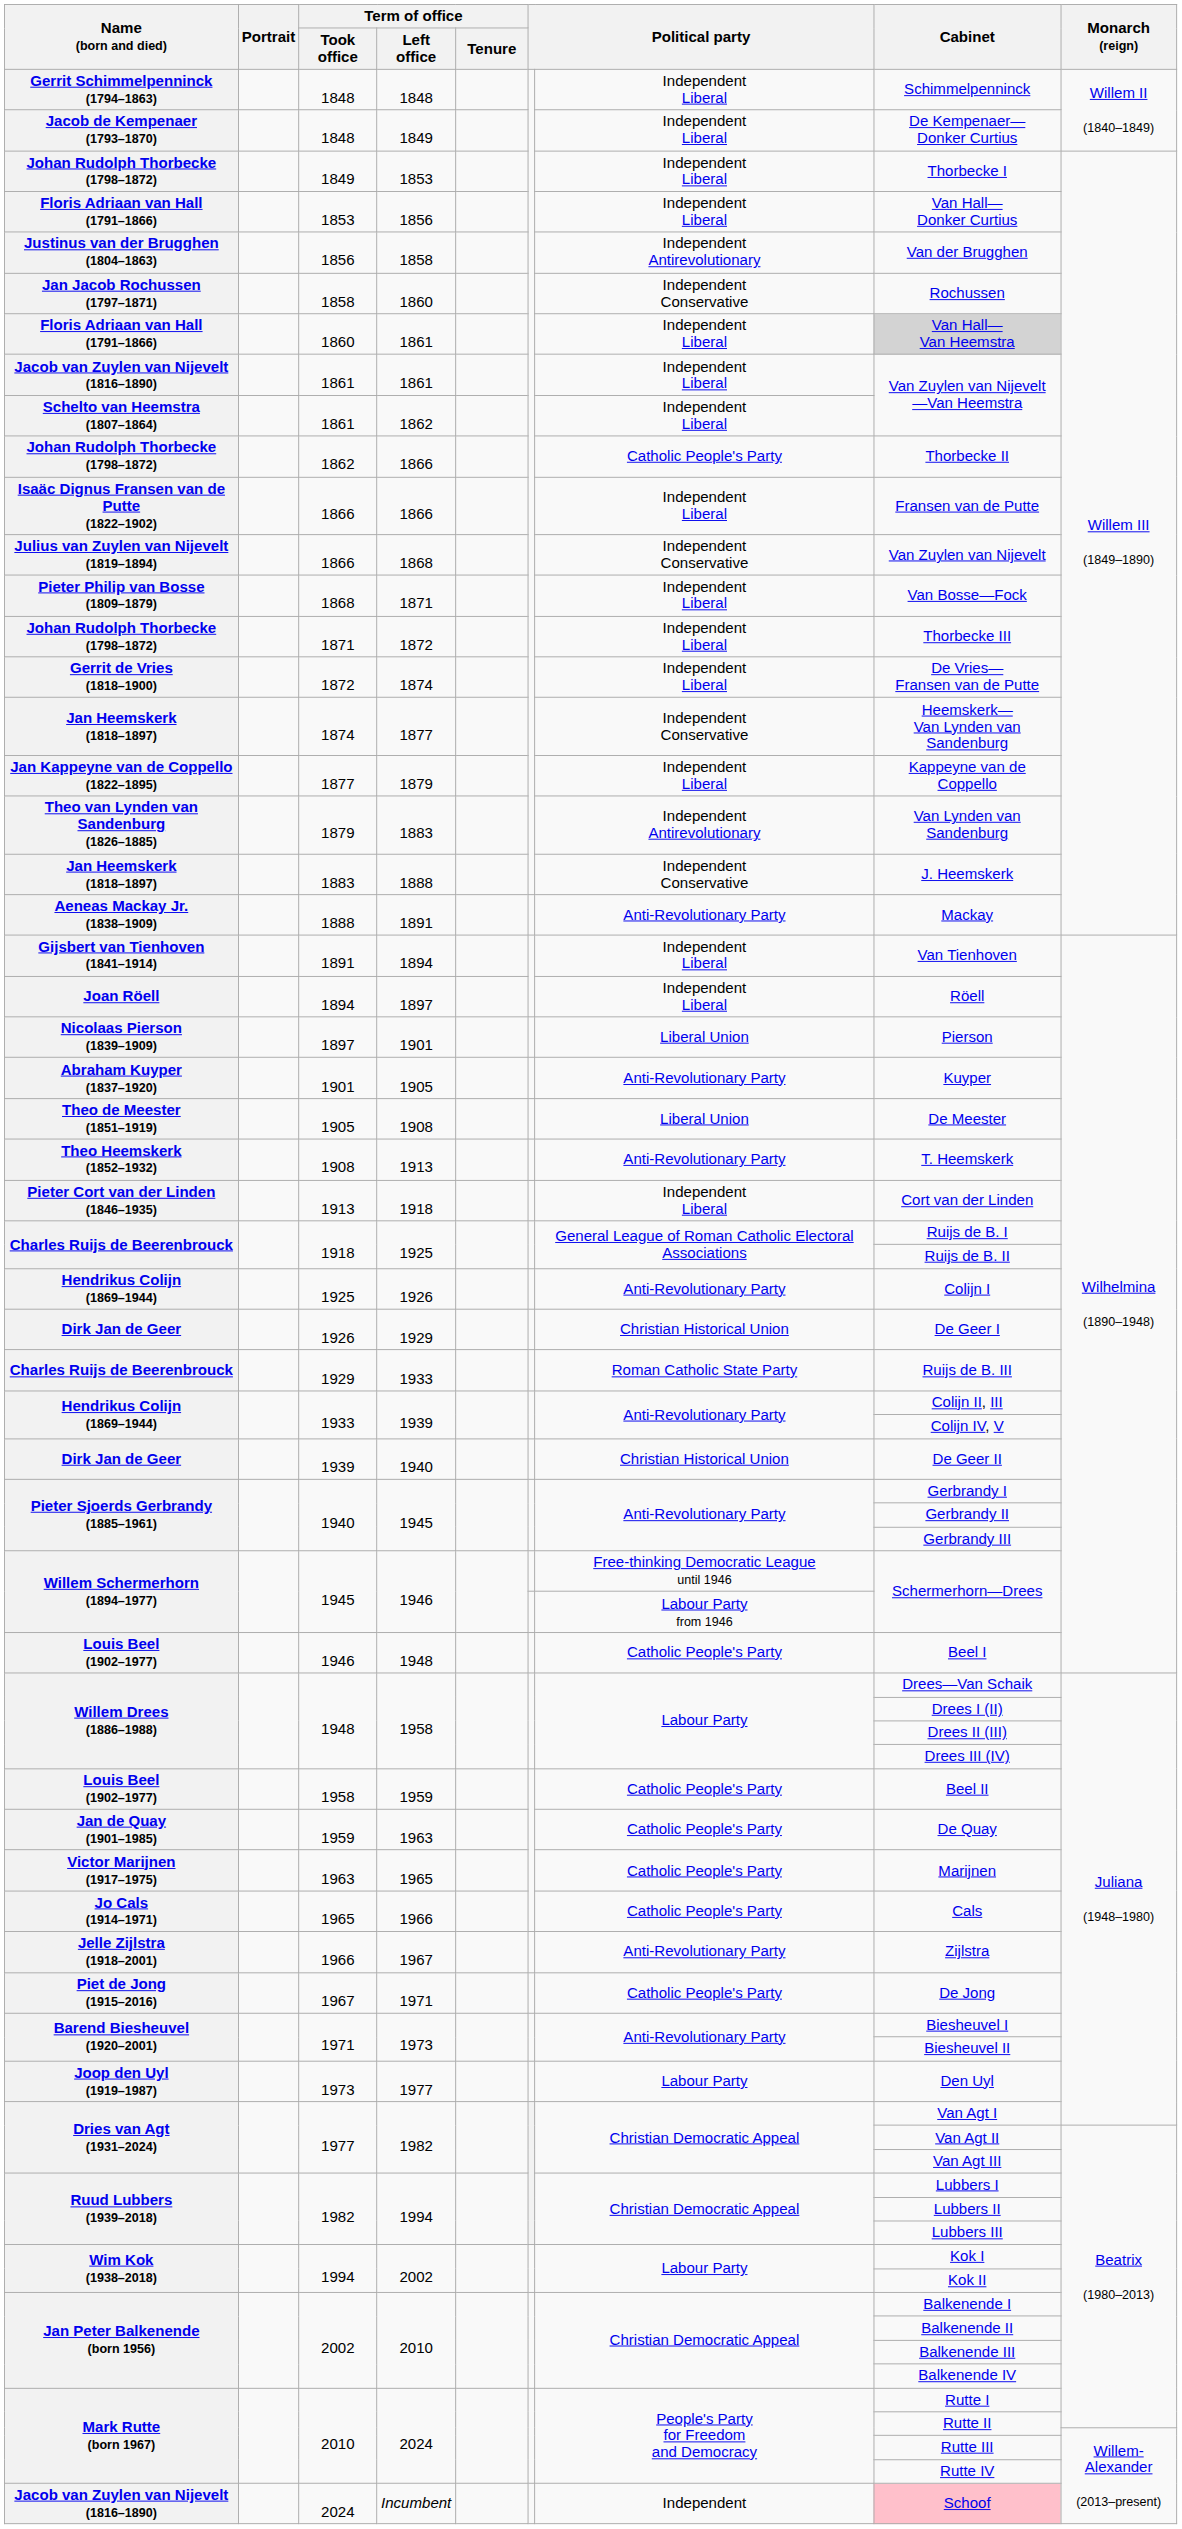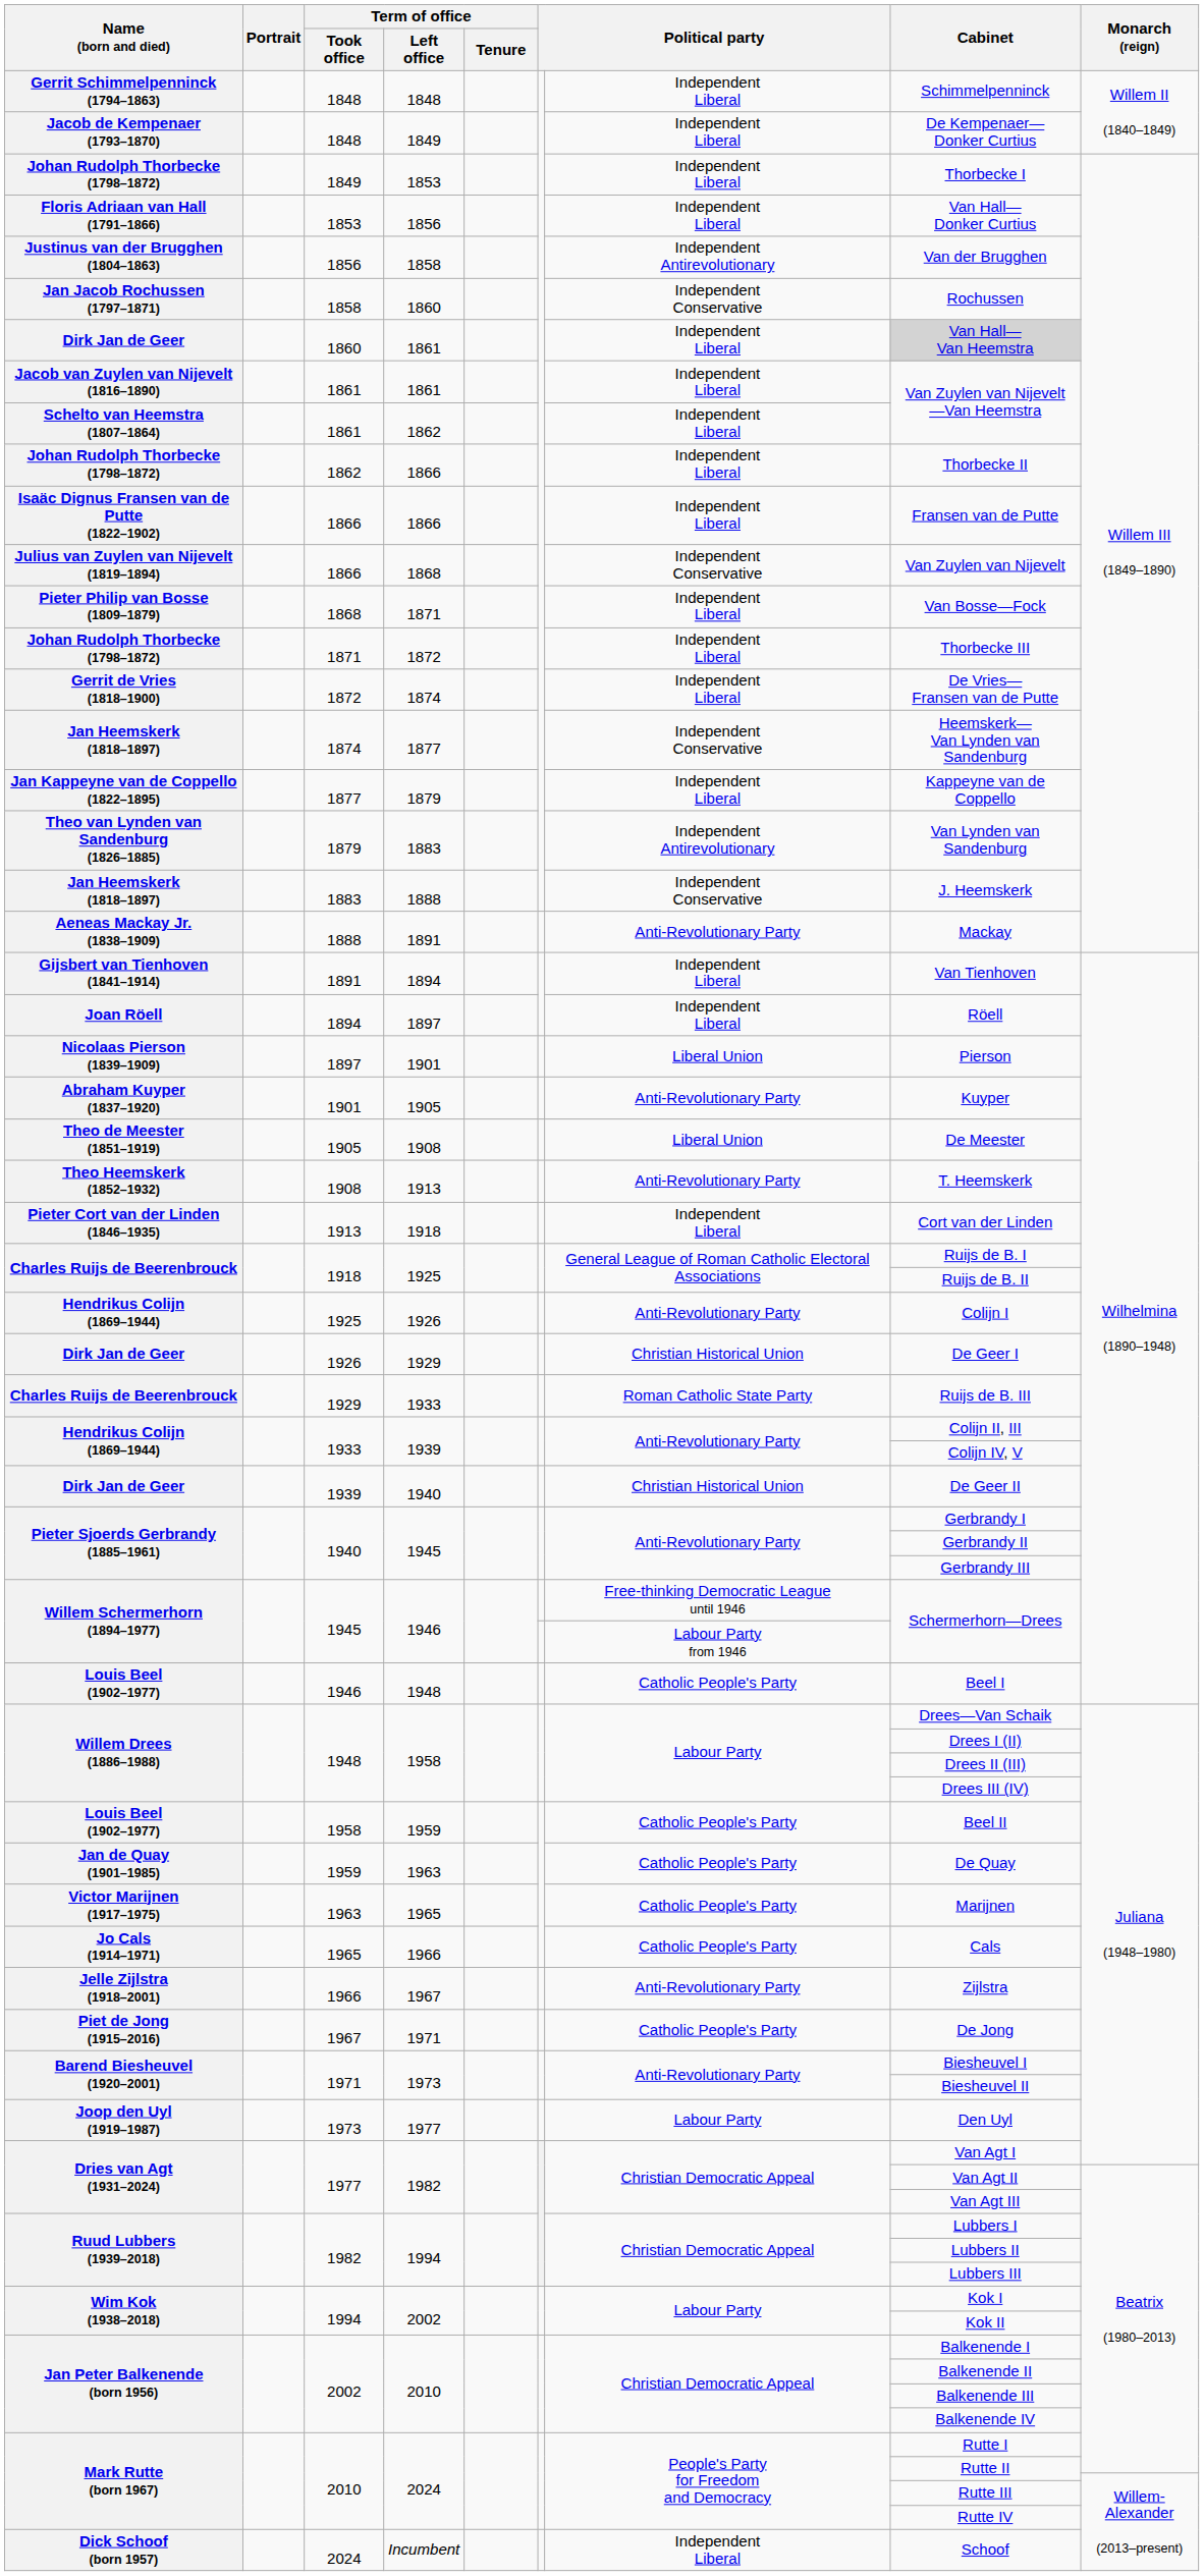1860 / 1861 | Name (born and died): Floris Adriaan van Hall (1791–1866) -> Dirk Jan de Geer
1862 / 1866 | column 7: Catholic People's Party -> Independent Liberal
Incumbent | Name (born and died): Jacob van Zuylen van Nijevelt (1816–1890) -> Dick Schoof (born 1957)
Incumbent | column 7: Independent -> Independent Liberal
Incumbent | Cabinet: pink background -> no background
